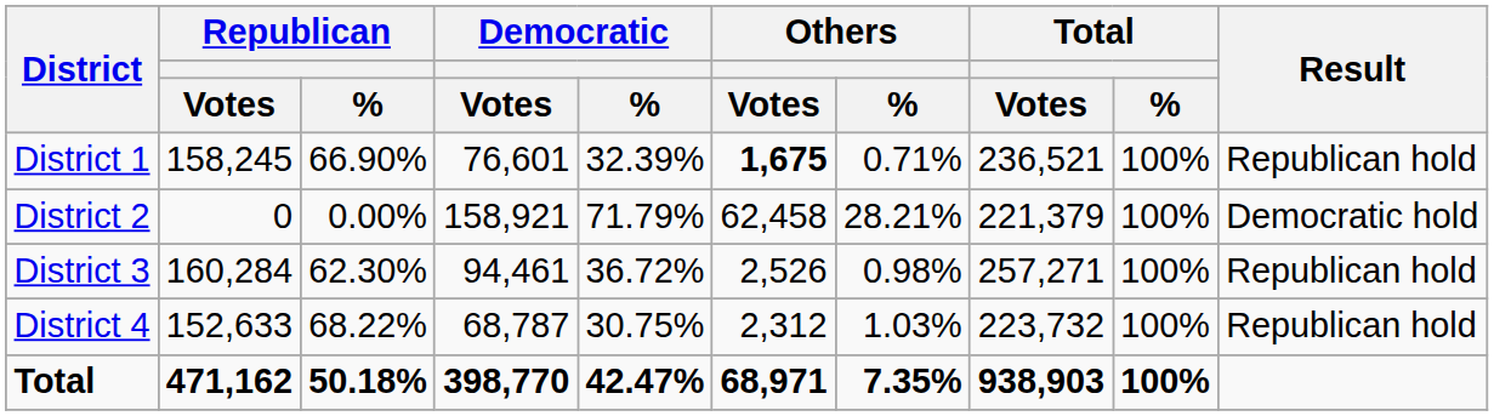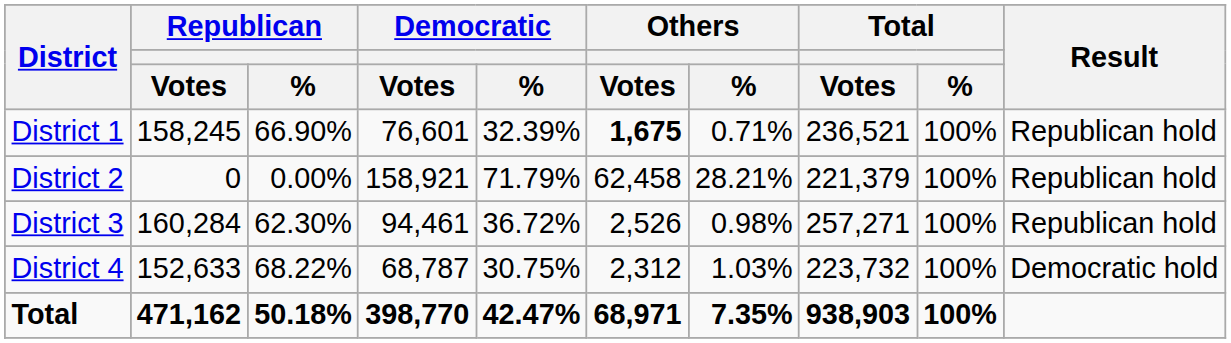District 2 | Result: Democratic hold -> Republican hold
District 4 | Result: Republican hold -> Democratic hold
